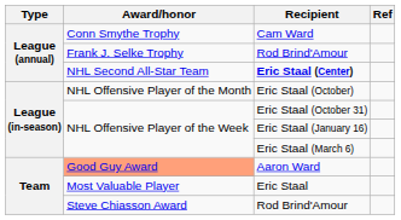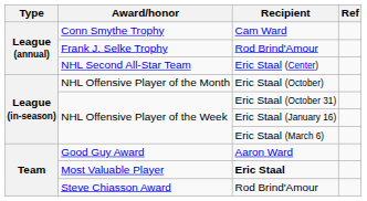Eric Staal (Center) | Recipient: bold -> normal
Aaron Ward | Award/honor: lightsalmon background -> no background
Eric Staal | Recipient: normal -> bold
